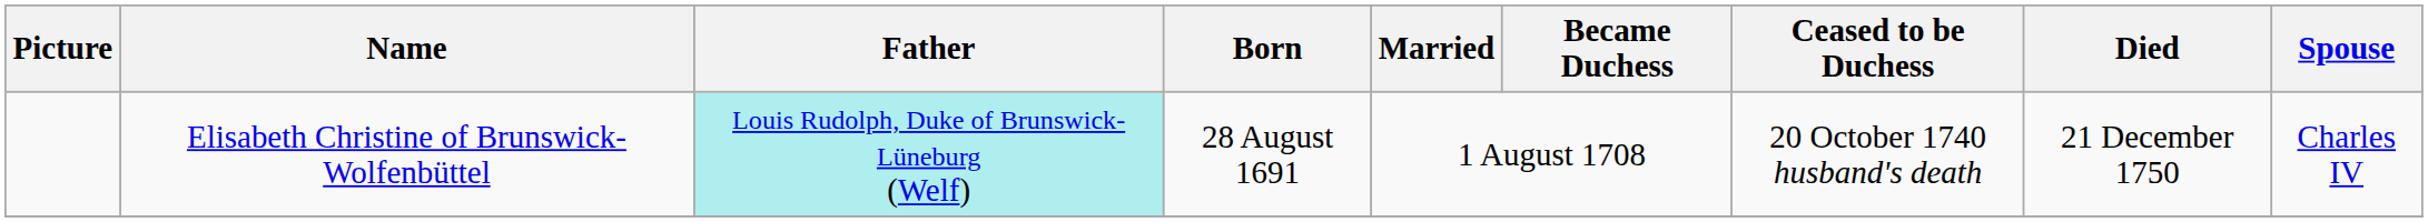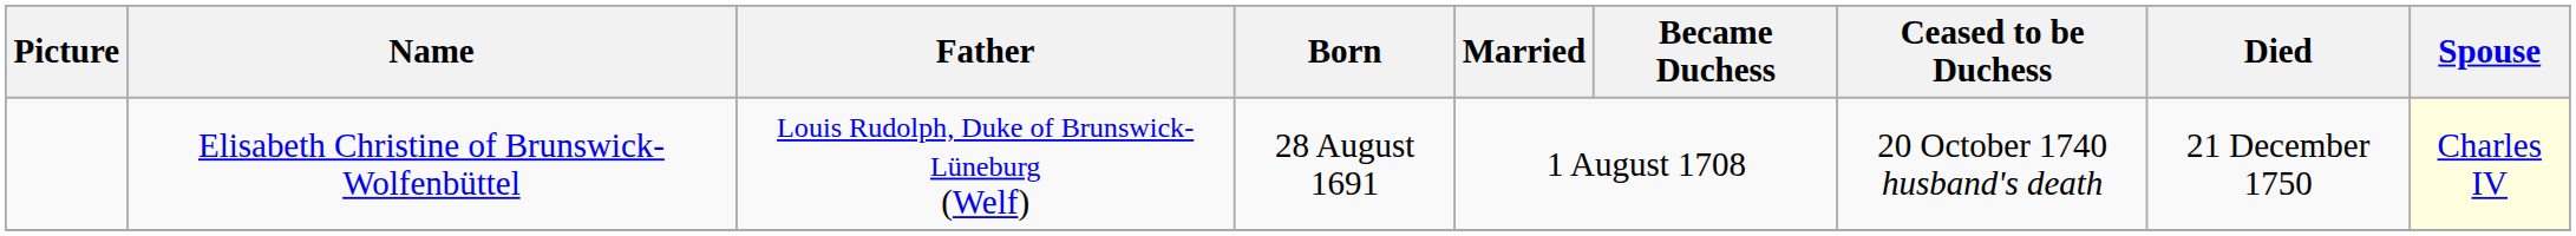Elisabeth Christine of Brunswick-Wolfenbüttel | Father: paleturquoise background -> no background
Elisabeth Christine of Brunswick-Wolfenbüttel | Spouse: no background -> lightyellow background
